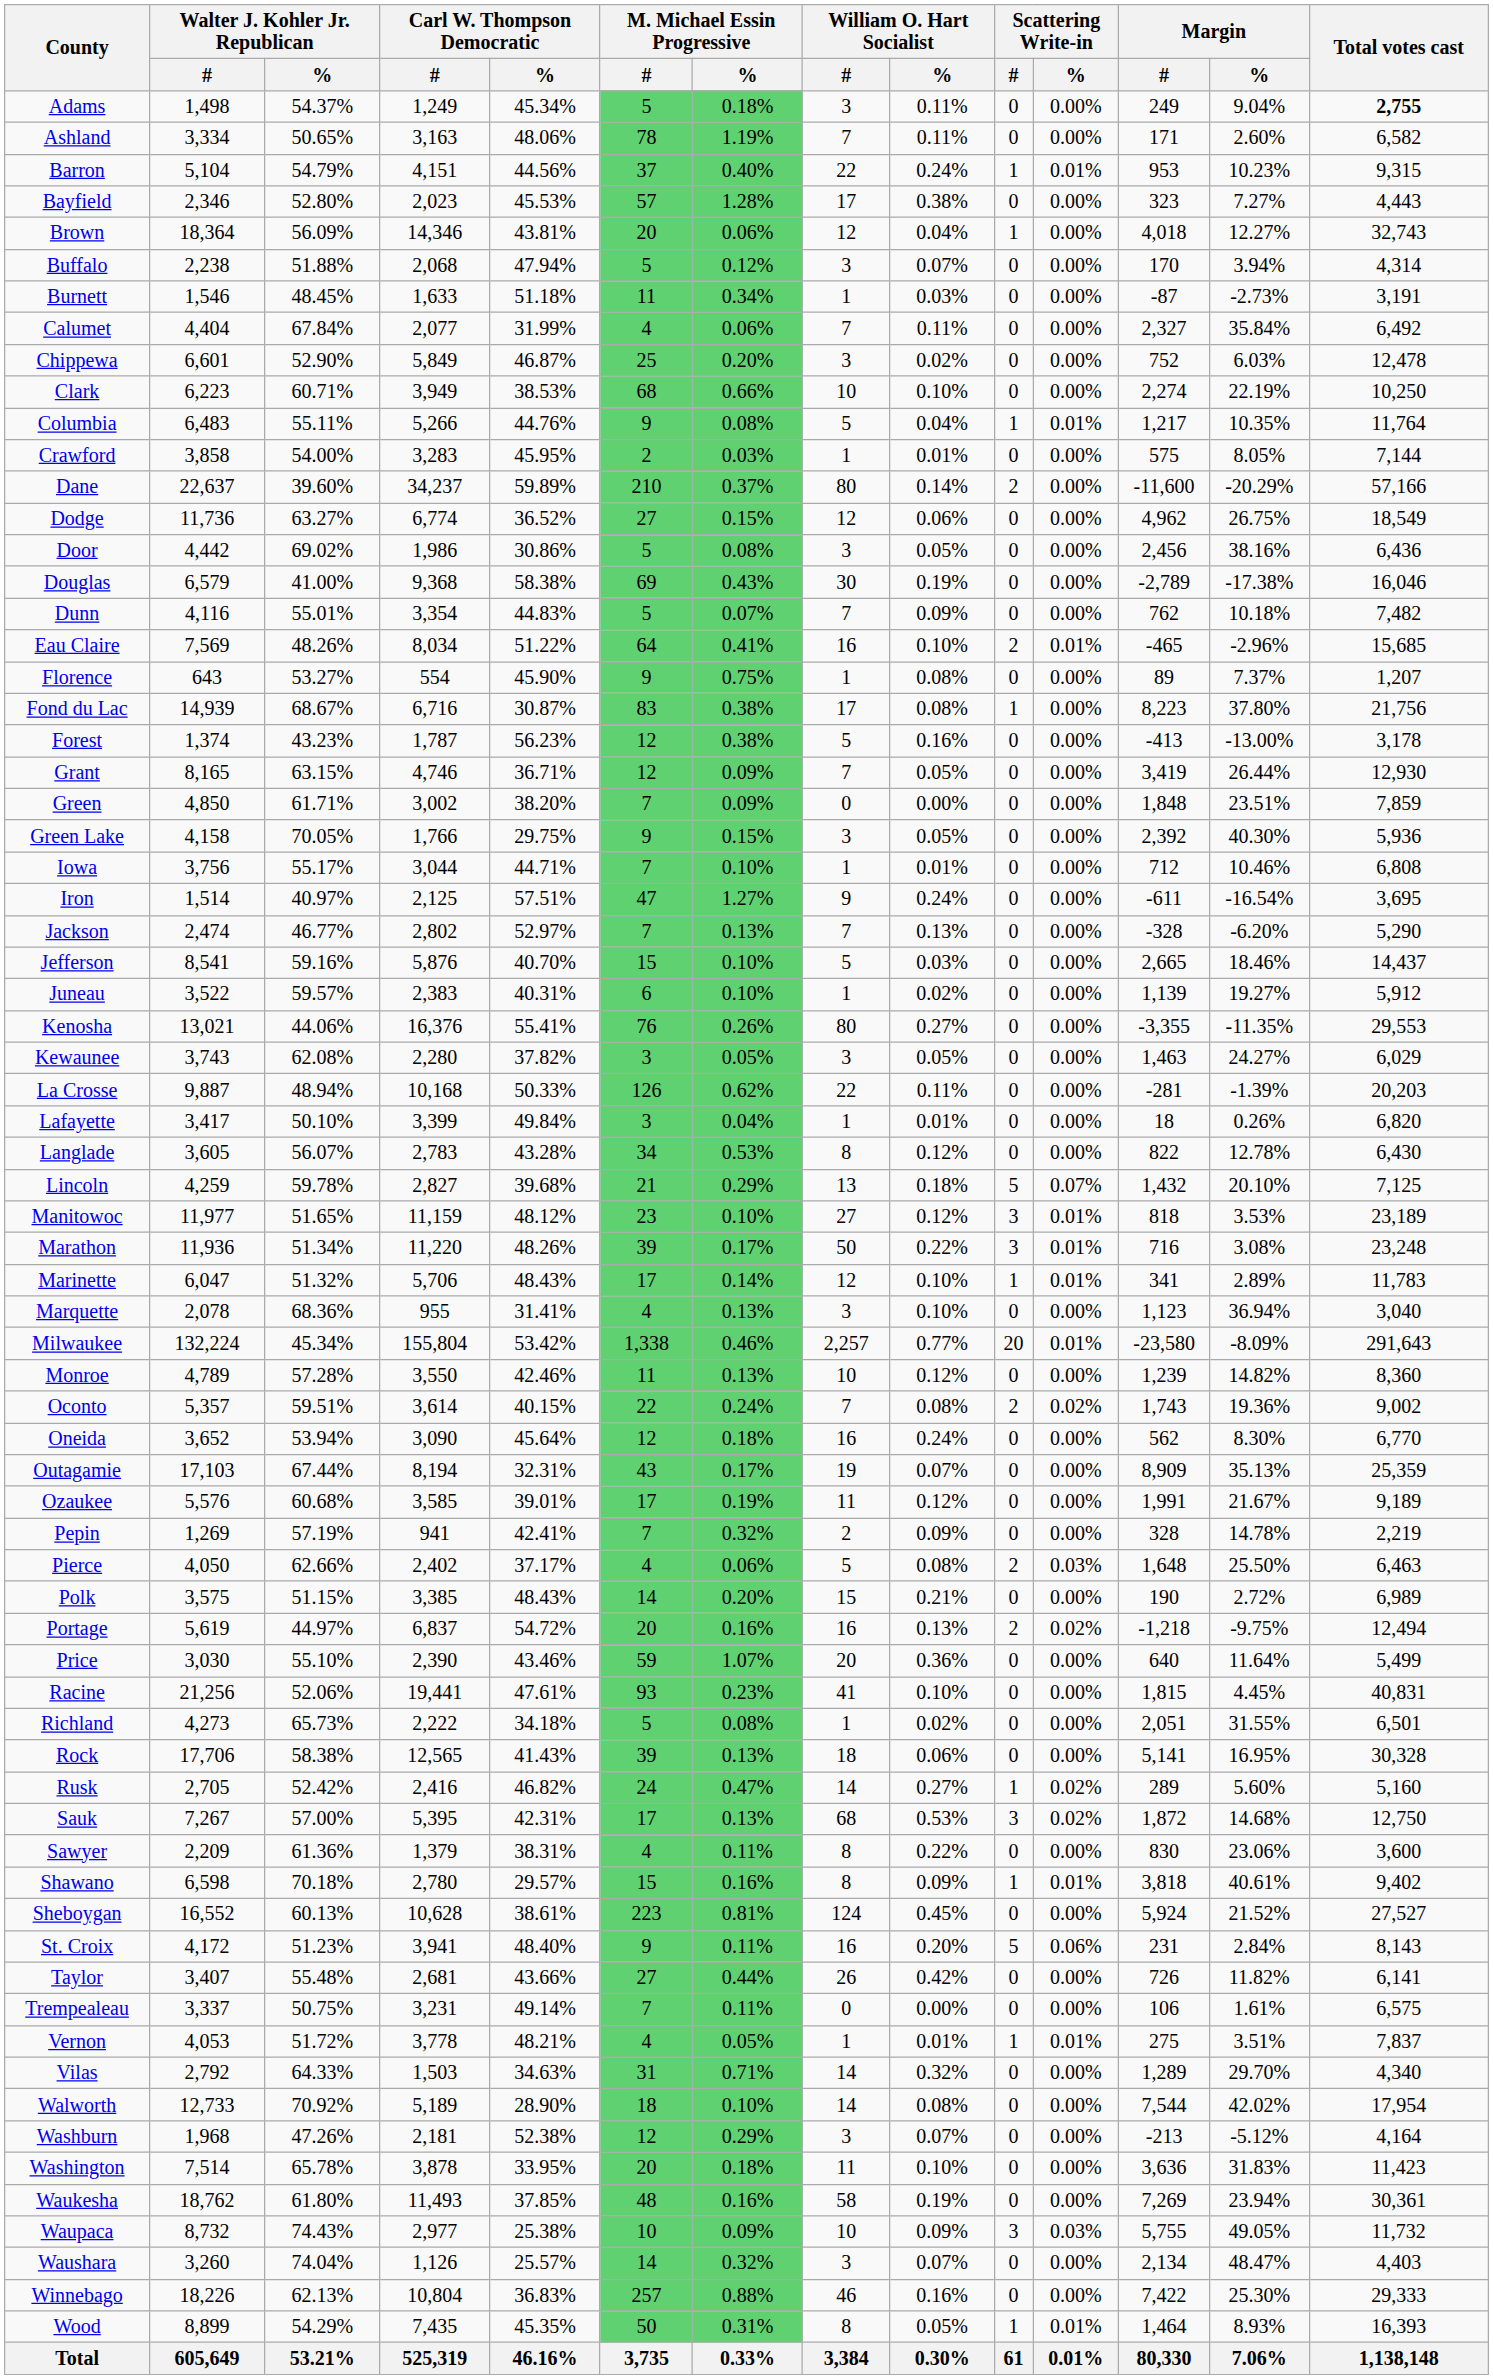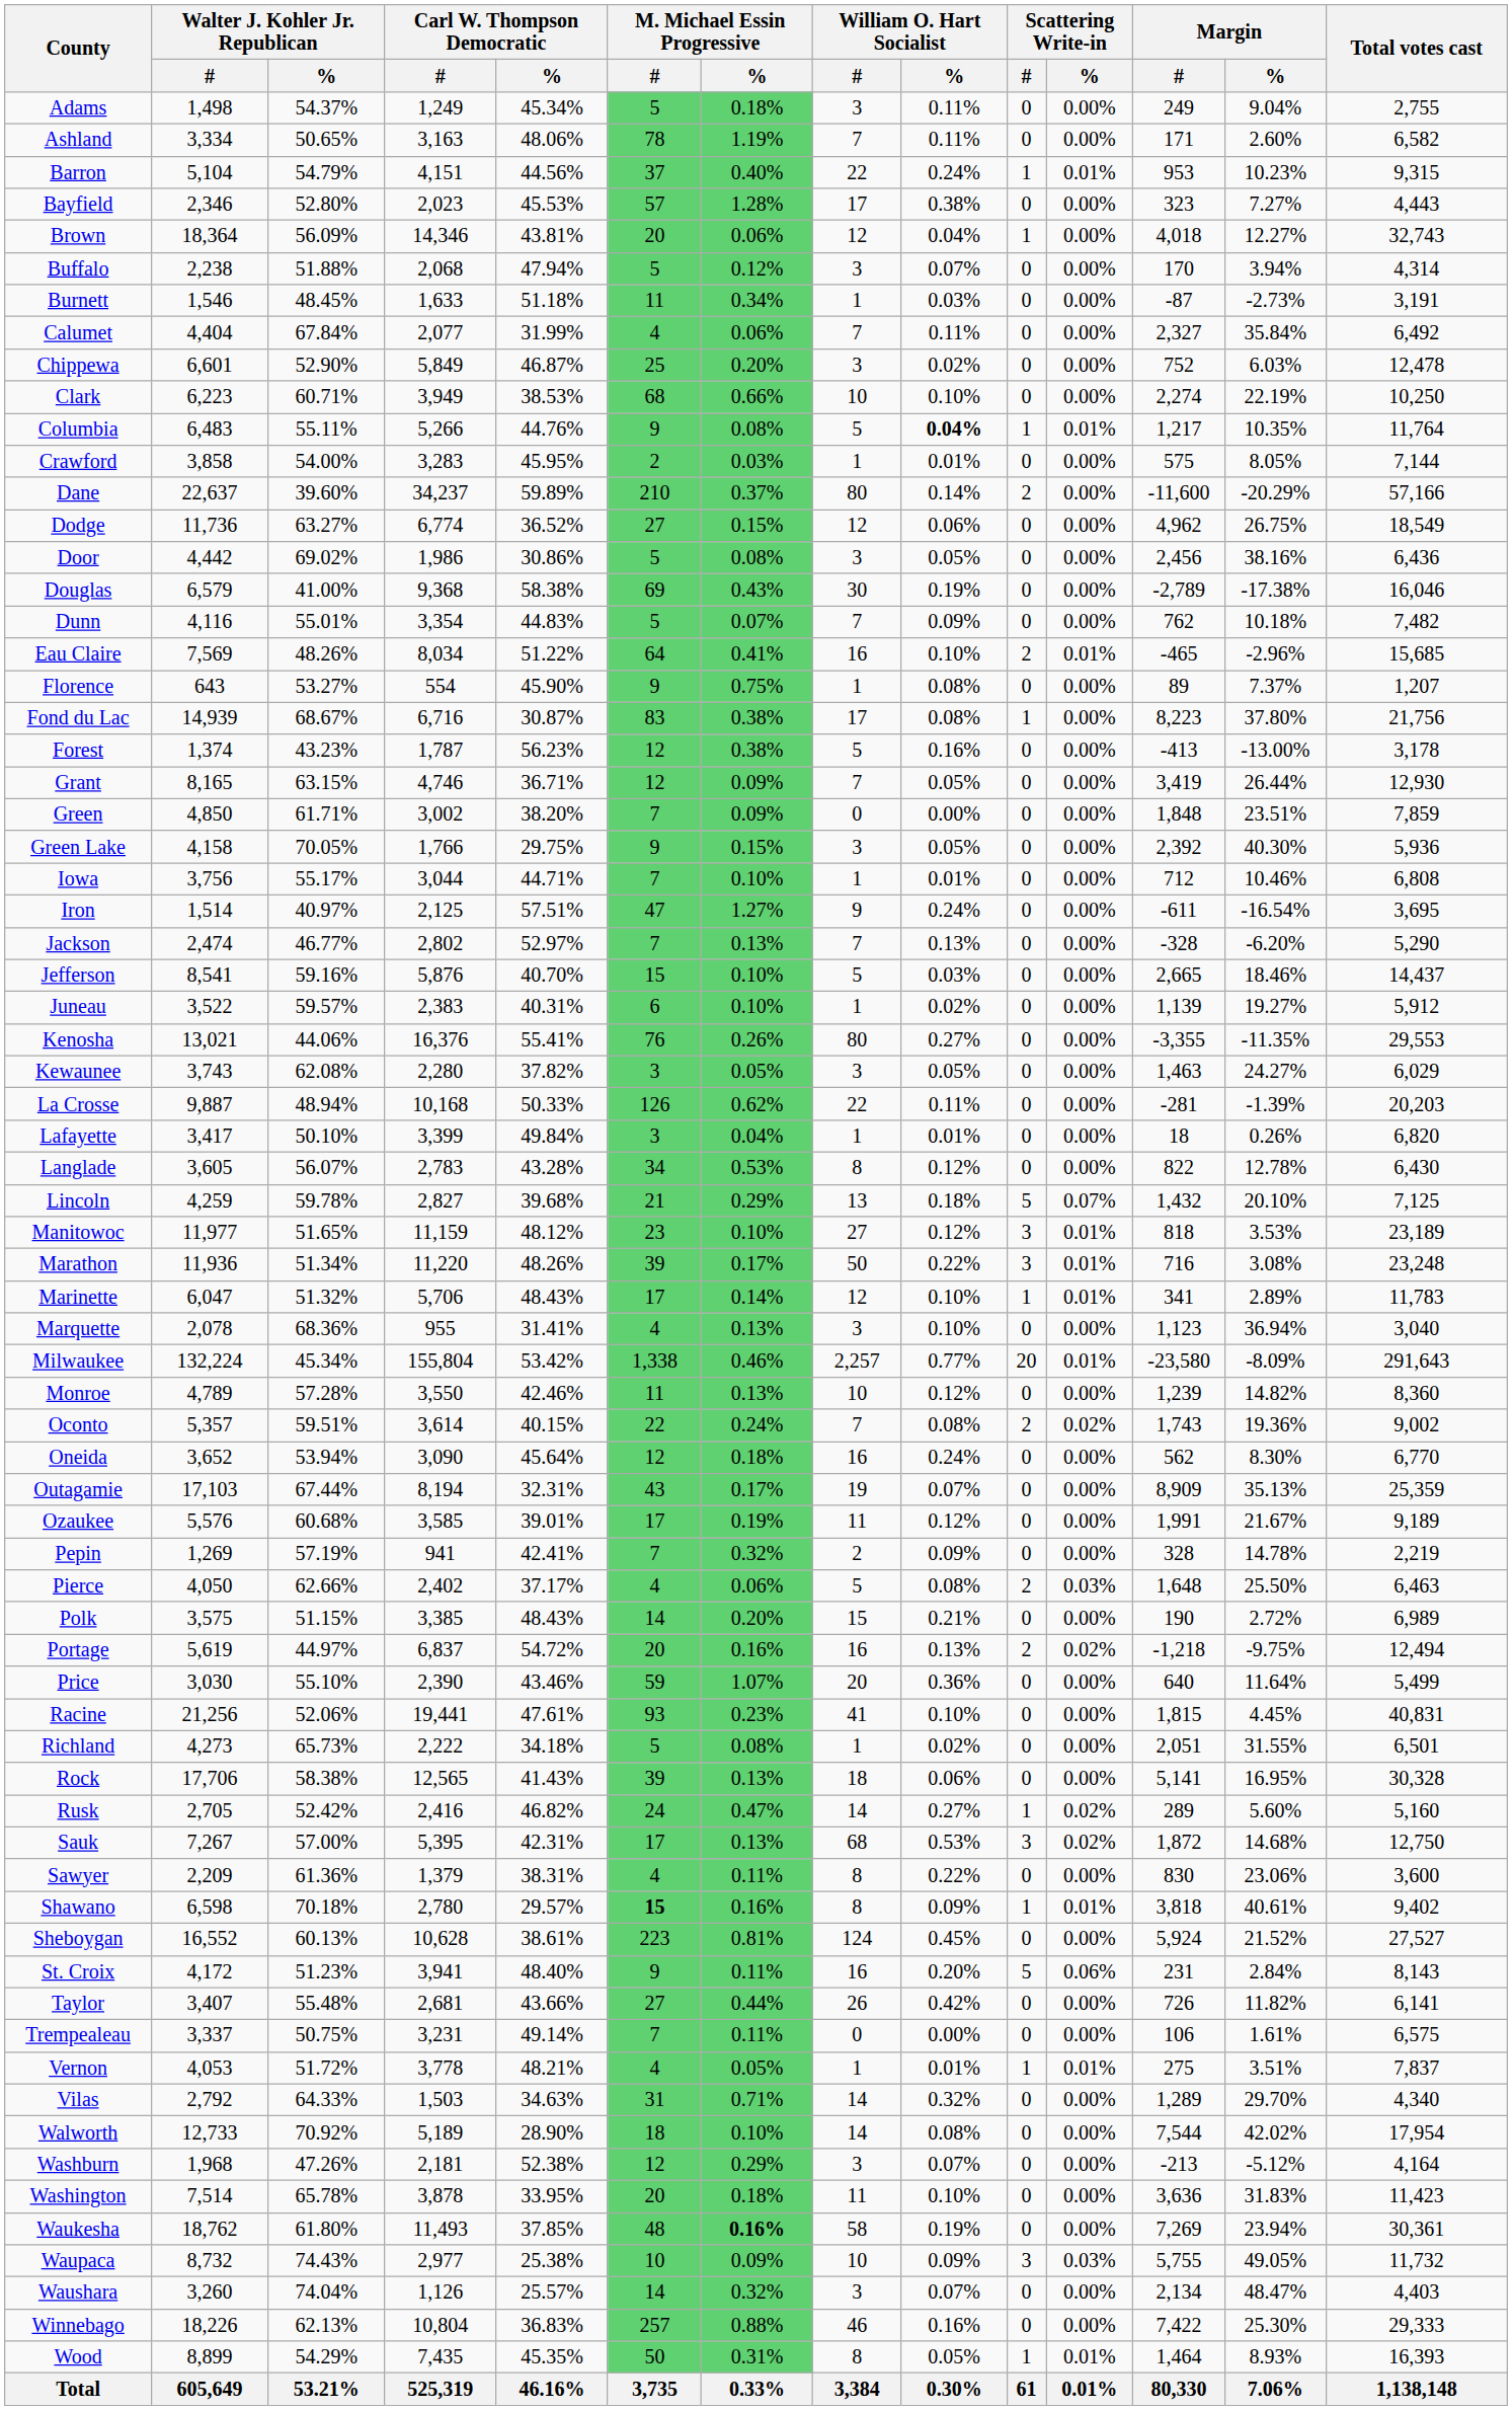Adams | Total votes cast: bold -> normal
Columbia | William O. Hart Socialist / %: normal -> bold
Shawano | M. Michael Essin Progressive / #: normal -> bold
Waukesha | M. Michael Essin Progressive / %: normal -> bold
